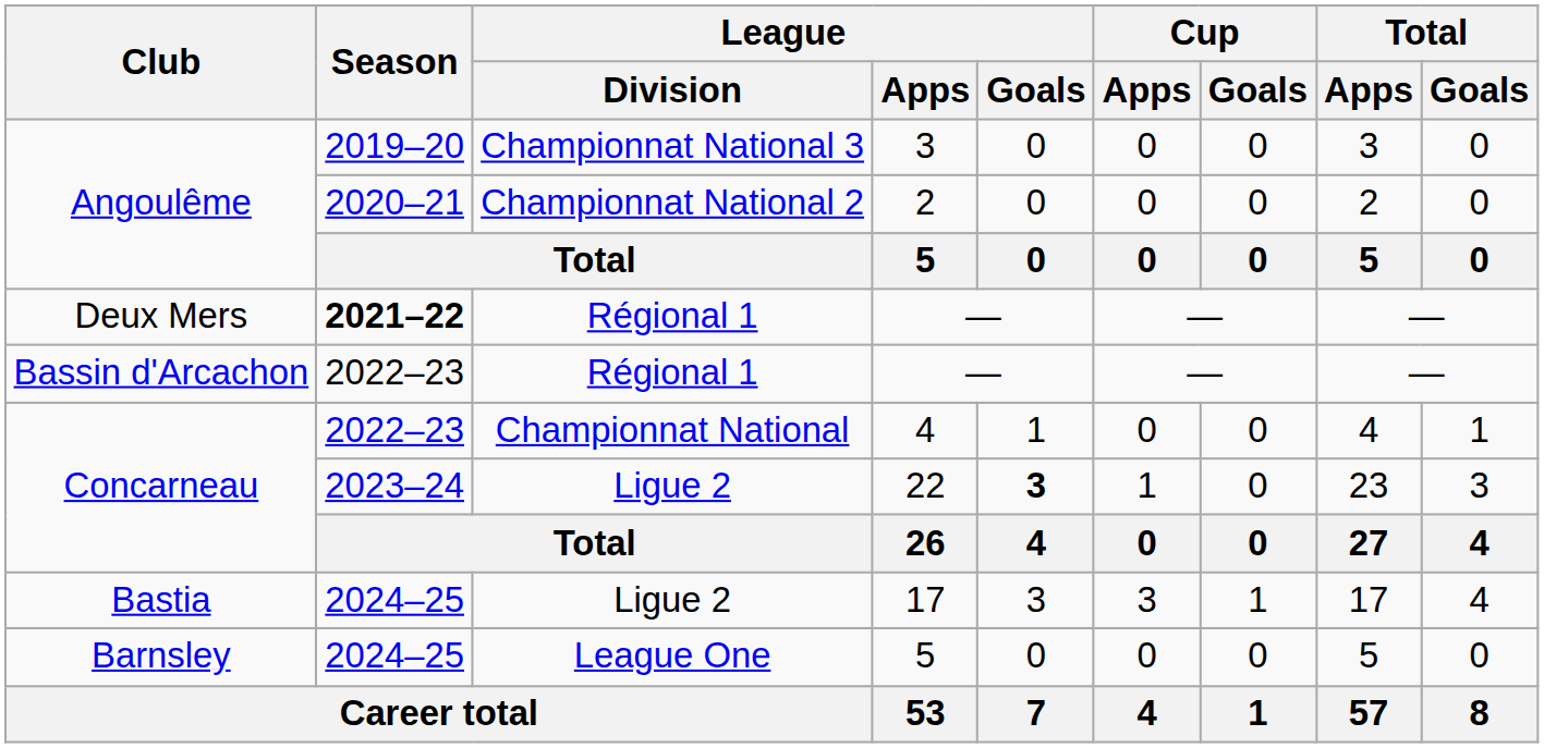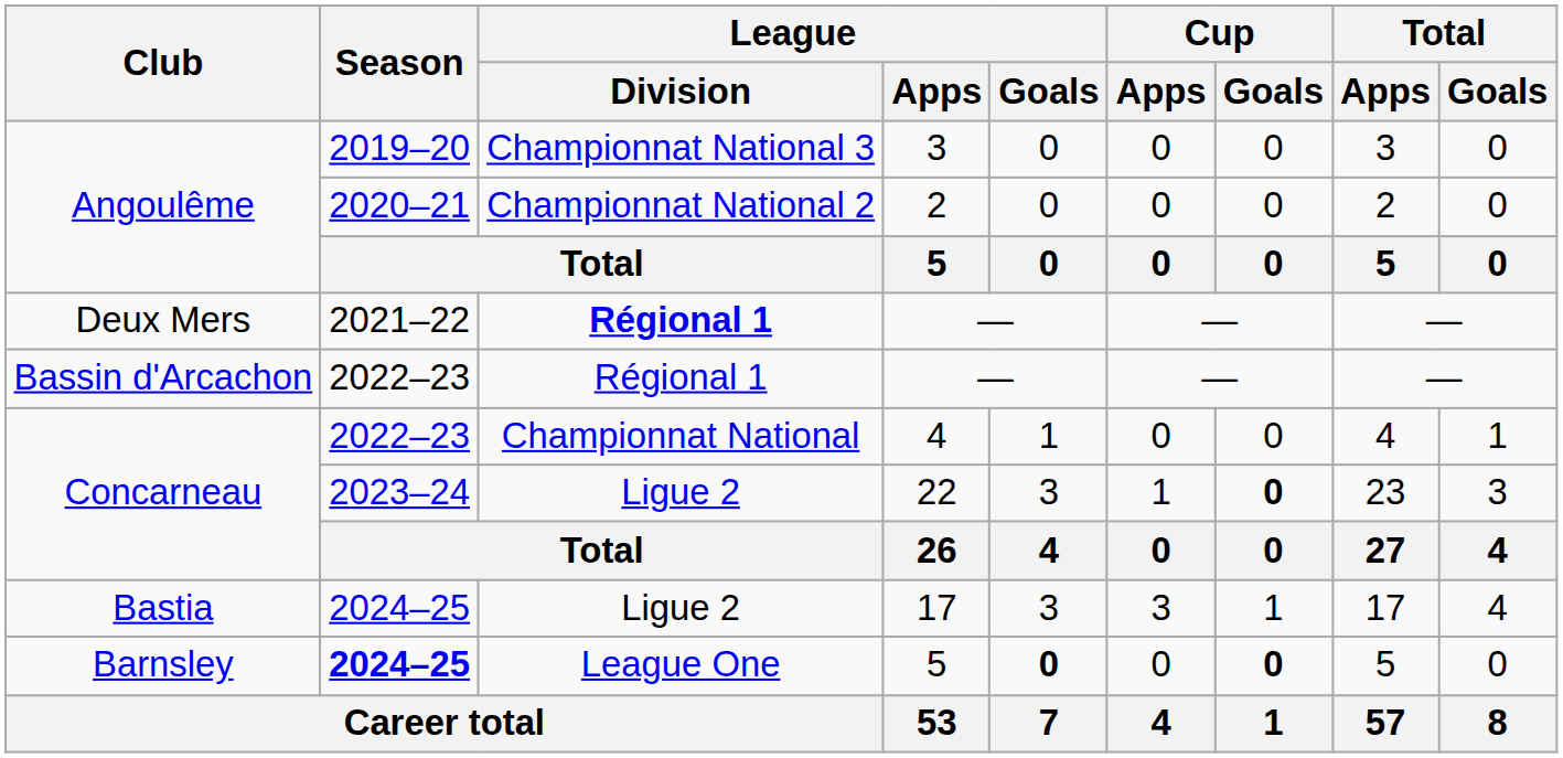Deux Mers / — | Season: bold -> normal
Deux Mers / — | League / Division: normal -> bold
22 | League / Goals: bold -> normal
22 | Cup / Goals: normal -> bold
Barnsley / 5 | Season: normal -> bold
Barnsley / 5 | League / Goals: normal -> bold
Barnsley / 5 | Cup / Goals: normal -> bold
